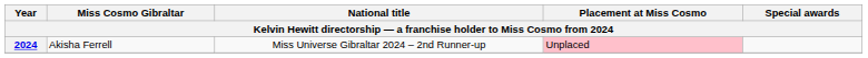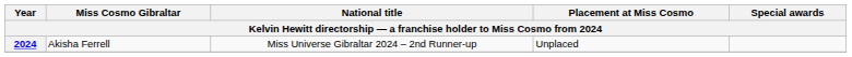2024 | Placement at Miss Cosmo: pink background -> no background
